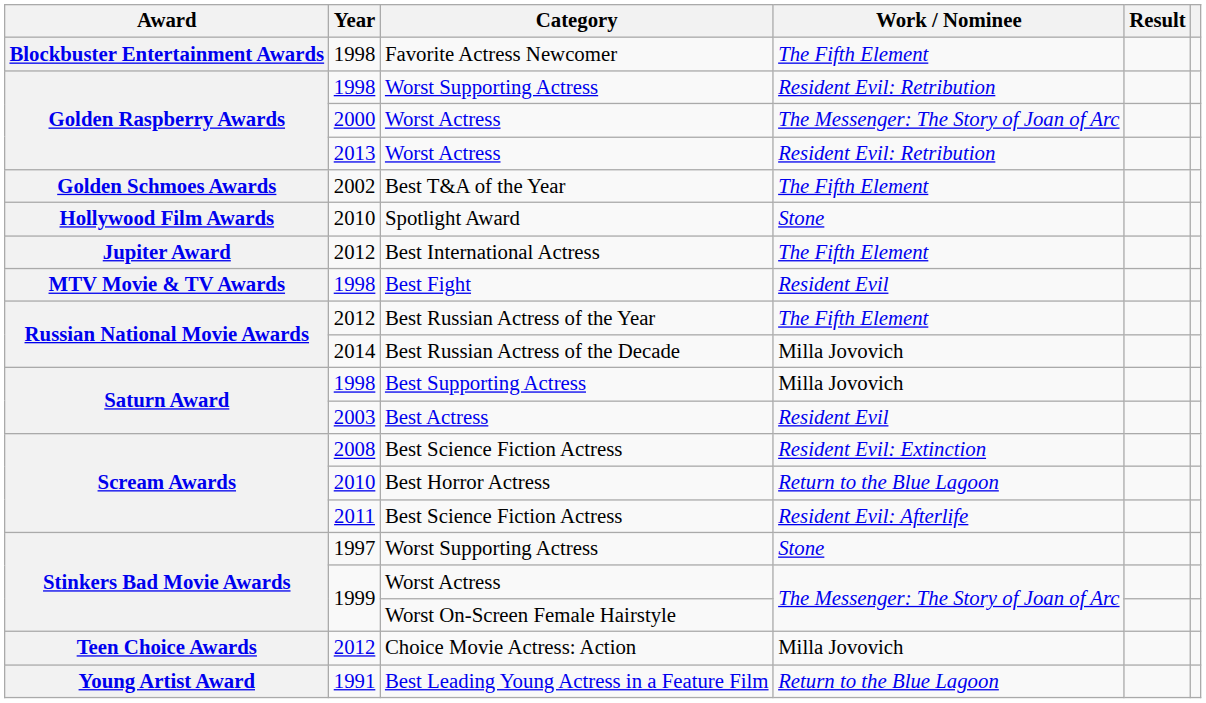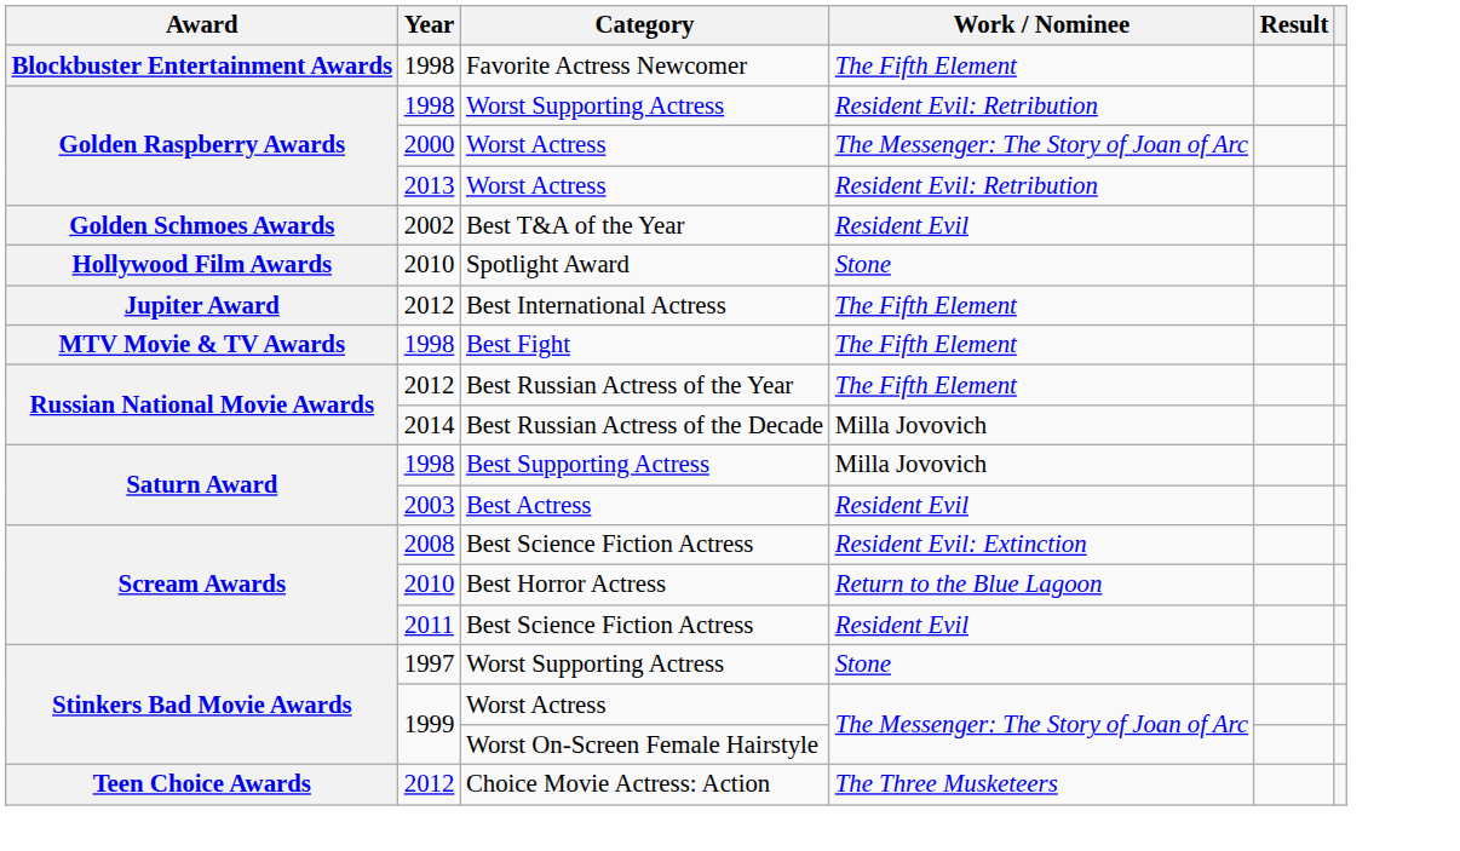Best T&A of the Year | Work / Nominee: The Fifth Element -> Resident Evil
Best Fight | Work / Nominee: Resident Evil -> The Fifth Element
2011 / Best Science Fiction Actress | Work / Nominee: Resident Evil: Afterlife -> Resident Evil
Choice Movie Actress: Action | Work / Nominee: Milla Jovovich -> The Three Musketeers
- row: Young Artist Award | 1991 | Best Leading Young Actress in a Feature Film | Return to the Blue Lagoon
